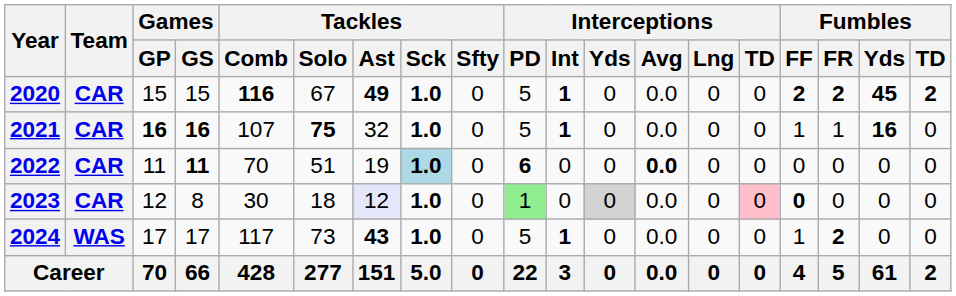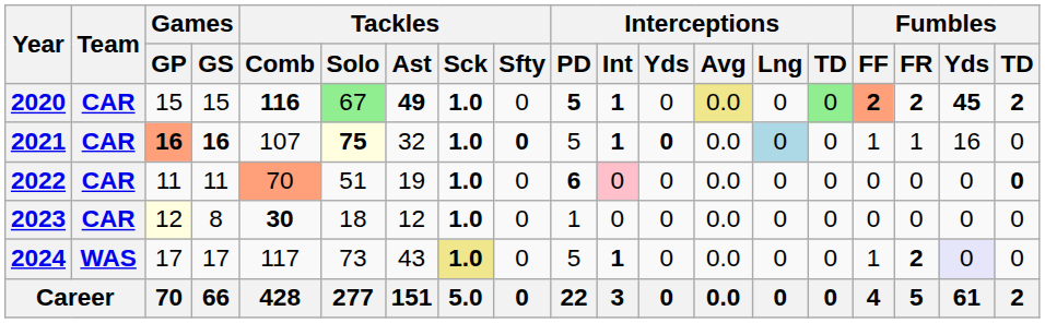2020 | Tackles / Solo: no background -> lightgreen background
2020 | Interceptions / PD: normal -> bold
2020 | Interceptions / Avg: no background -> khaki background
2020 | Interceptions / TD: no background -> lightgreen background
2020 | Fumbles / FF: no background -> lightsalmon background
2021 | Games / GP: no background -> lightsalmon background
2021 | Tackles / Solo: no background -> lightyellow background
2021 | Tackles / Sfty: normal -> bold
2021 | Interceptions / Yds: normal -> bold
2021 | Interceptions / Lng: no background -> lightblue background
2021 | Fumbles / Yds: bold -> normal
2022 | Games / GS: bold -> normal
2022 | Tackles / Comb: no background -> lightsalmon background
2022 | Tackles / Sck: lightblue background -> no background
2022 | Interceptions / Int: no background -> pink background
2022 | Interceptions / Avg: bold -> normal
2022 | Fumbles / TD: normal -> bold
2023 | Games / GP: no background -> lightyellow background
2023 | Tackles / Comb: normal -> bold
2023 | Tackles / Ast: lavender background -> no background
2023 | Interceptions / PD: lightgreen background -> no background
2023 | Interceptions / Yds: lightgrey background -> no background
2023 | Interceptions / TD: pink background -> no background
2023 | Fumbles / FF: bold -> normal
2024 | Tackles / Ast: bold -> normal
2024 | Tackles / Sck: no background -> khaki background
2024 | Fumbles / Yds: no background -> lavender background
